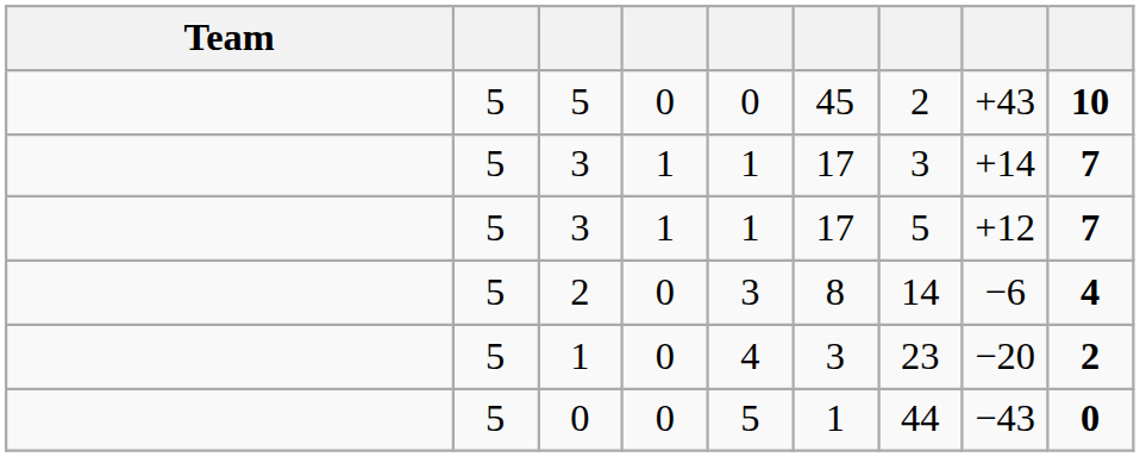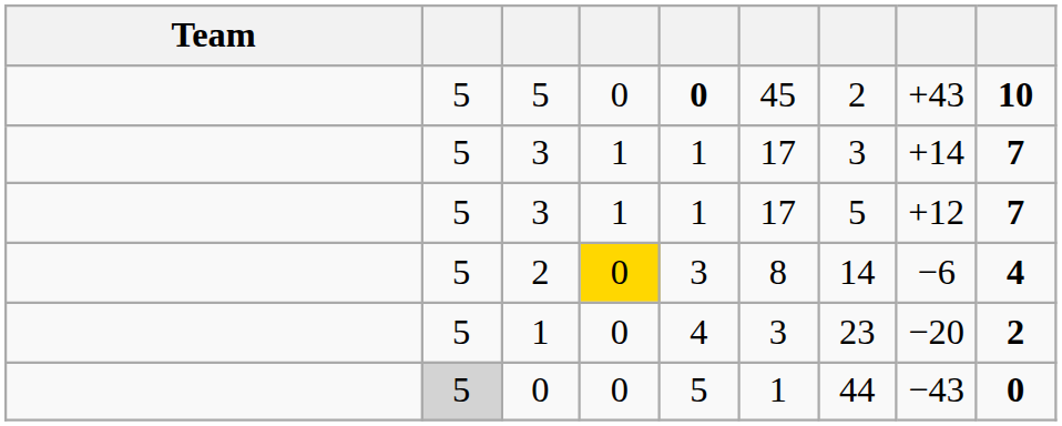row 2 | column 5: normal -> bold
row 5 | column 4: no background -> gold background
row 7 | column 2: no background -> lightgrey background
